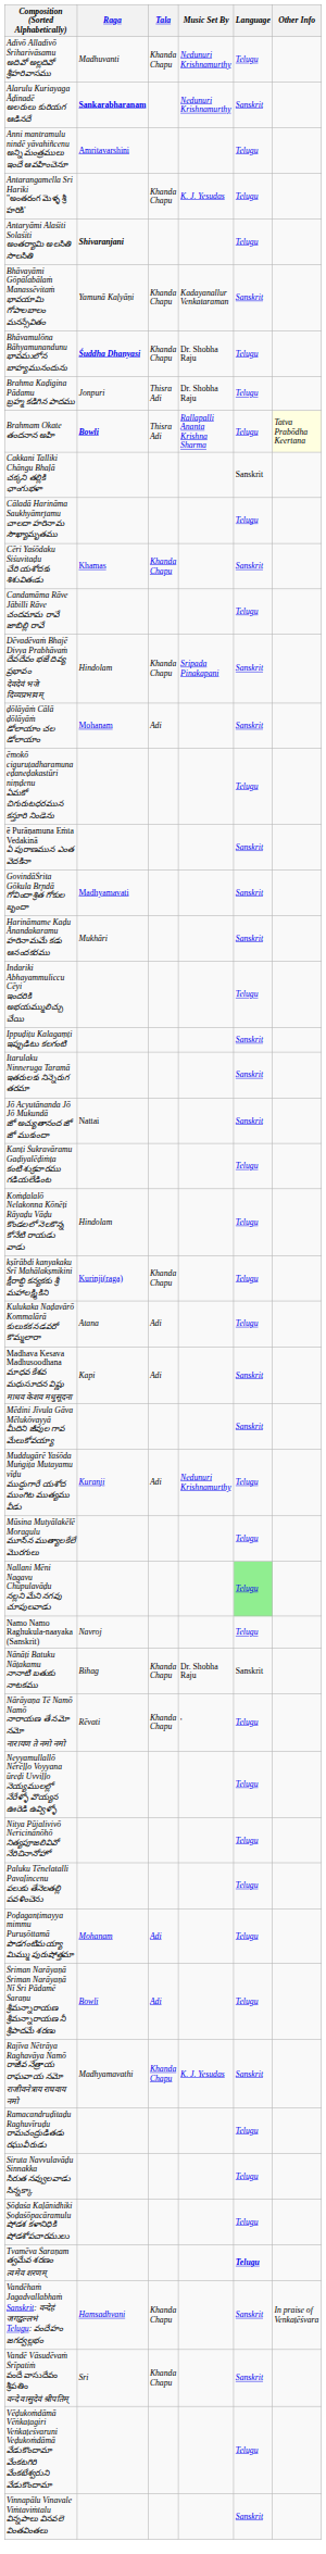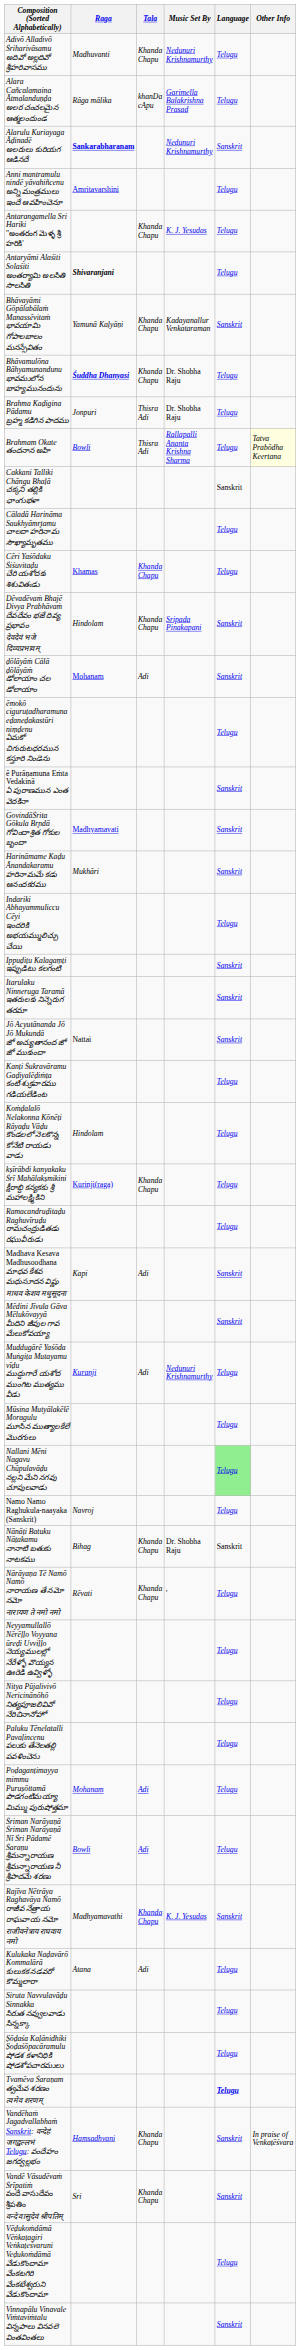+ row: Alara Cañcalamaina Ātmalanduṇḍa అలర చంచలమైన ఆత్మలందుండ | Rāga mālika | khanDa cApu | Garimella Balakrishna Prasad | Telugu
Brahmam Okate తందనాన అహి | Raga: bold -> normal
Cēri Yaśōdaku Śiśuvitaḍu చేరి యశోదకు శిశువితఁడు | Language: Sanskrit -> Telugu
- row: Candamāma Rāve Jābilli Rāve చందమామ రావే జాబిల్లి రావే | Telugu
rows swapped: Kulukaka Naḍavārō Kommalārā కులుకక నడవరో కొమ్మలారా <-> Ramacandruḍitaḍu Raghuvīruḍu రామచంద్రుడితడు రఘువీరుడు
